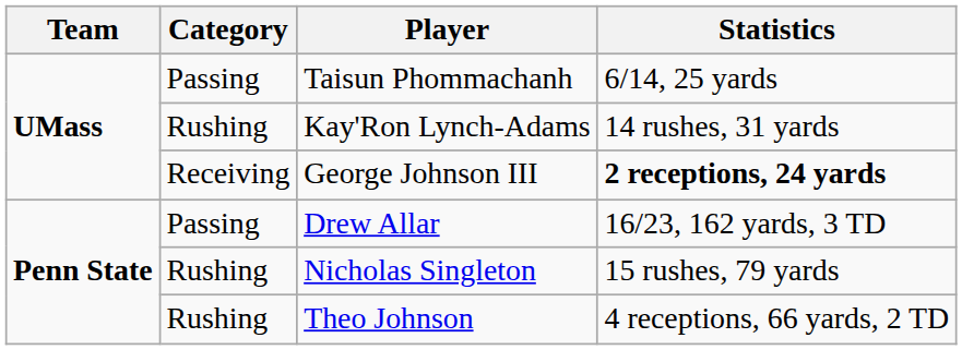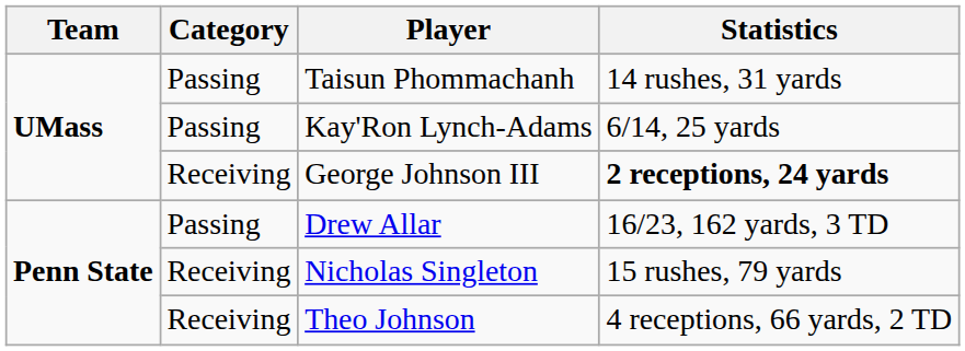Taisun Phommachanh | Statistics: 6/14, 25 yards -> 14 rushes, 31 yards
Kay'Ron Lynch-Adams | Category: Rushing -> Passing
Kay'Ron Lynch-Adams | Statistics: 14 rushes, 31 yards -> 6/14, 25 yards
Nicholas Singleton | Category: Rushing -> Receiving
Theo Johnson | Category: Rushing -> Receiving
